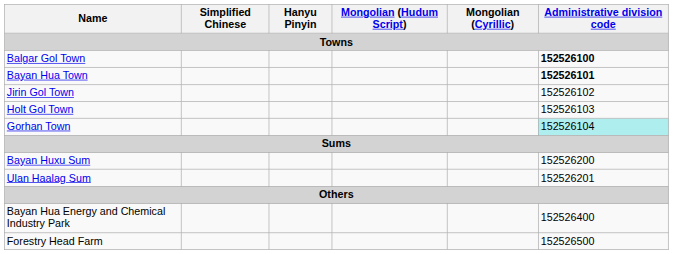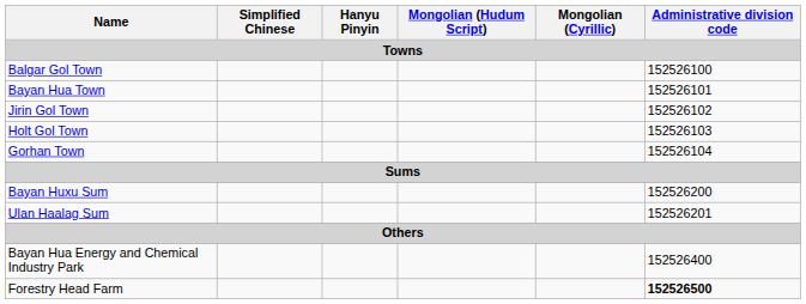Balgar Gol Town | Administrative division code: bold -> normal
Bayan Hua Town | Administrative division code: bold -> normal
Gorhan Town | Administrative division code: paleturquoise background -> no background
Forestry Head Farm | Administrative division code: normal -> bold
